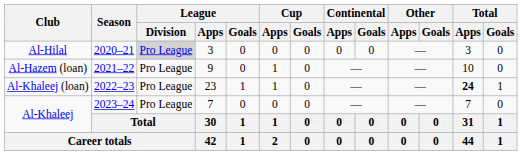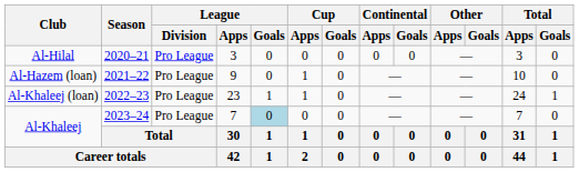Al-Hilal | League / Division: lightgrey background -> no background
Al-Khaleej (loan) | Total / Apps: bold -> normal
Al-Khaleej / 2023–24 | League / Goals: no background -> lightblue background
